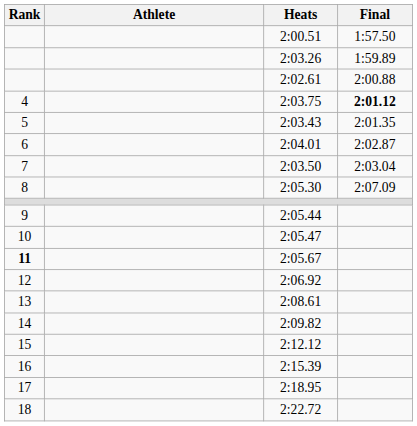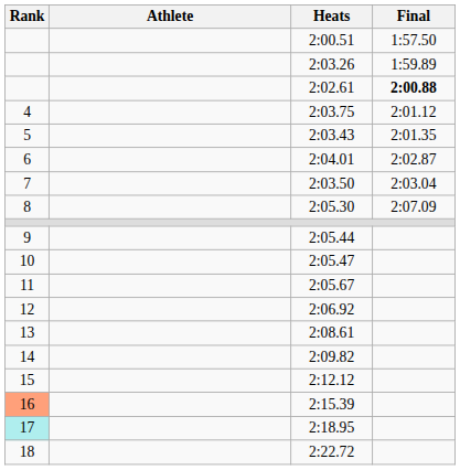2:02.61 | Final: normal -> bold
2:03.75 | Final: bold -> normal
2:05.67 | Rank: bold -> normal
2:15.39 | Rank: no background -> lightsalmon background
2:18.95 | Rank: no background -> paleturquoise background
